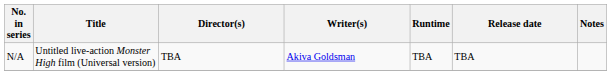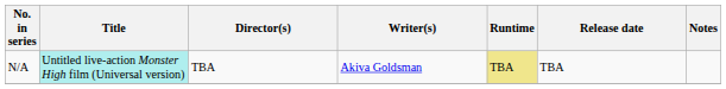N/A | Title: no background -> paleturquoise background
N/A | Runtime: no background -> khaki background
